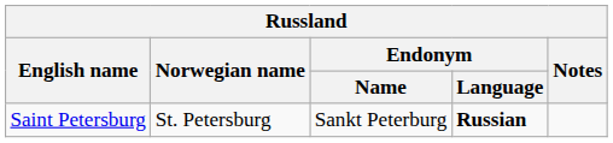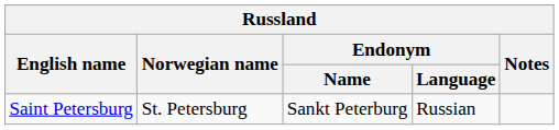Saint Petersburg | Endonym / Language: bold -> normal
